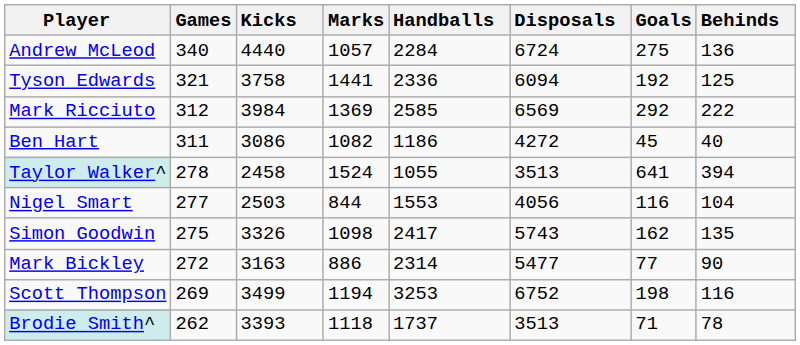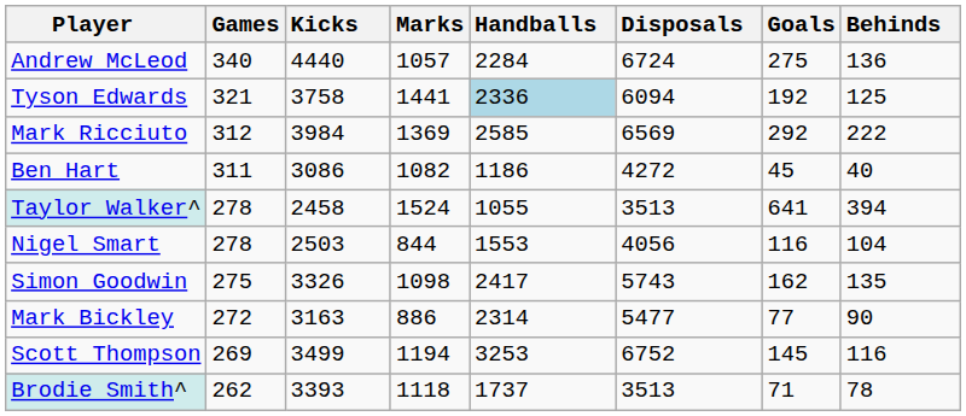Tyson Edwards | Handballs: no background -> lightblue background
Nigel Smart | Games: 277 -> 278
Scott Thompson | Goals: 198 -> 145
